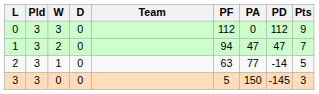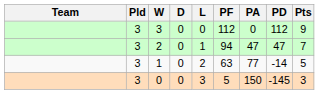columns swapped: Team <-> L
